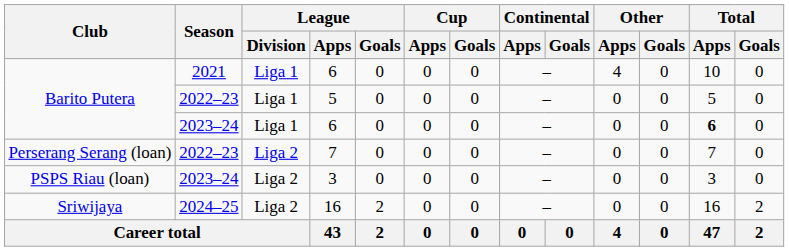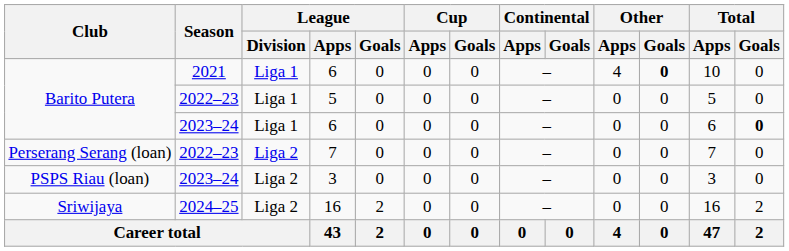2021 / 6 | Other / Goals: normal -> bold
2023–24 / 6 | Total / Apps: bold -> normal
2023–24 / 6 | Total / Goals: normal -> bold
